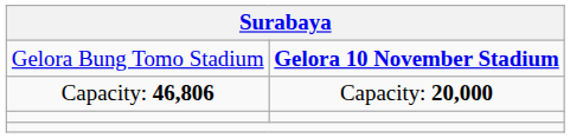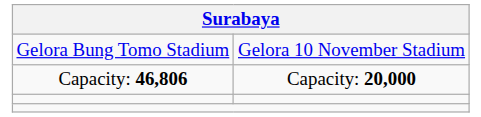row 2 | column 2: bold -> normal
